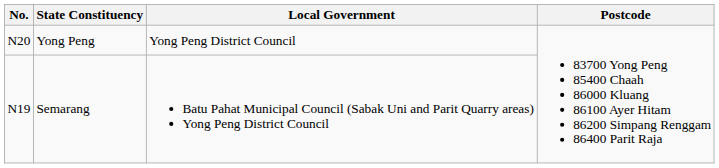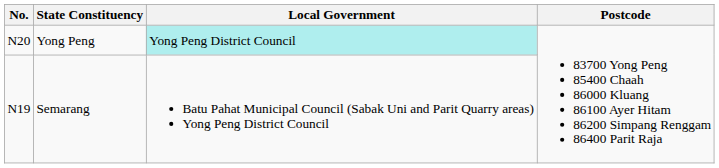Yong Peng | Local Government: no background -> paleturquoise background
